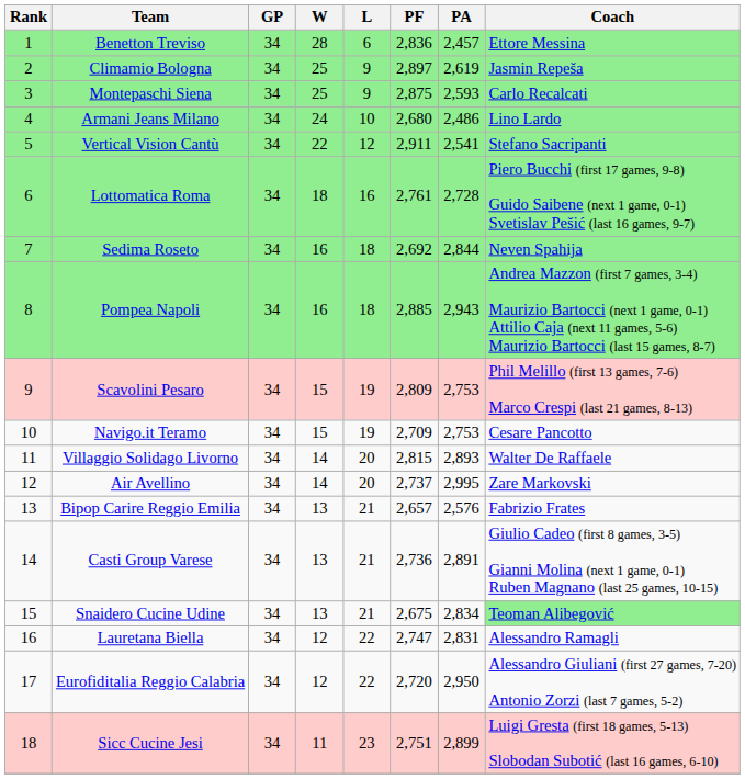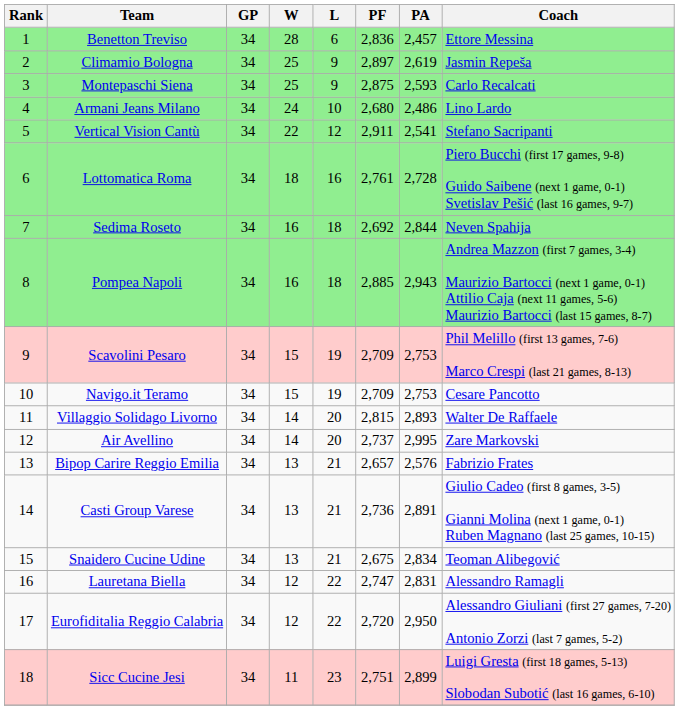Scavolini Pesaro | PF: 2,809 -> 2,709
Snaidero Cucine Udine | Coach: lightgreen background -> no background
